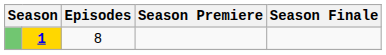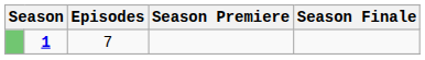row 2 | column 2: gold background -> no background
row 2 | Episodes: 8 -> 7
